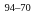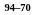row 1 | column 1: normal -> bold
